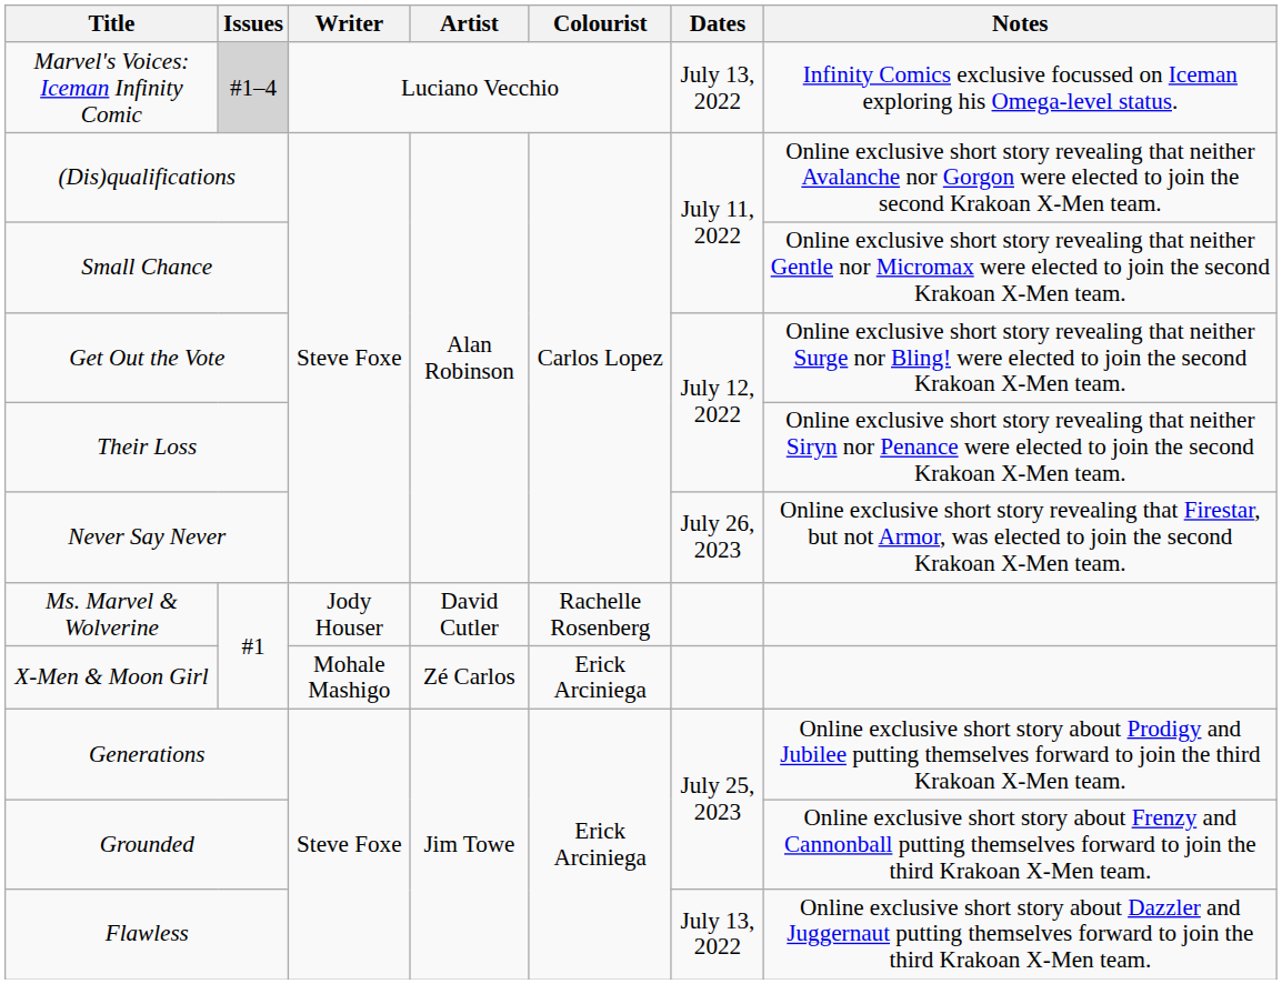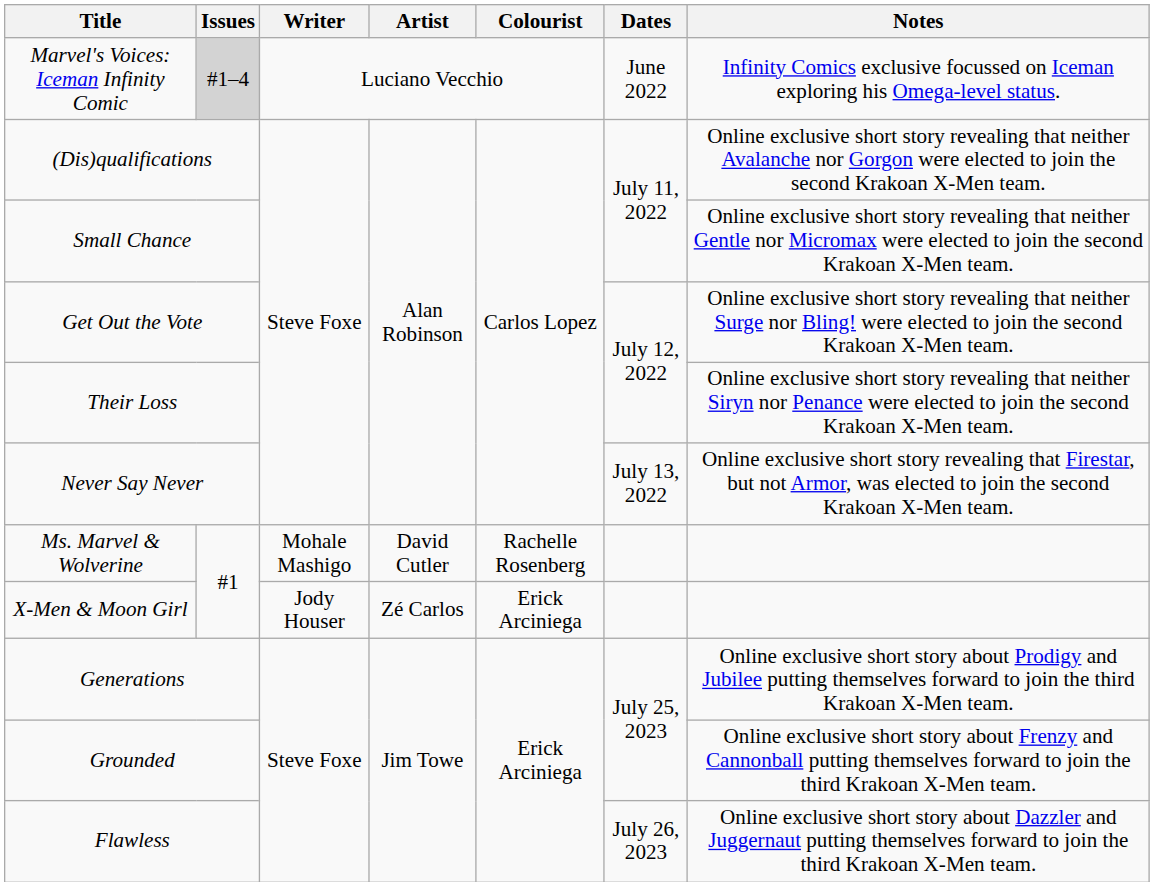Marvel's Voices: Iceman Infinity Comic | Dates: July 13, 2022 -> June 2022
Never Say Never | Dates: July 26, 2023 -> July 13, 2022
Ms. Marvel & Wolverine | Writer: Jody Houser -> Mohale Mashigo
X-Men & Moon Girl | Writer: Mohale Mashigo -> Jody Houser
Flawless | Dates: July 13, 2022 -> July 26, 2023
